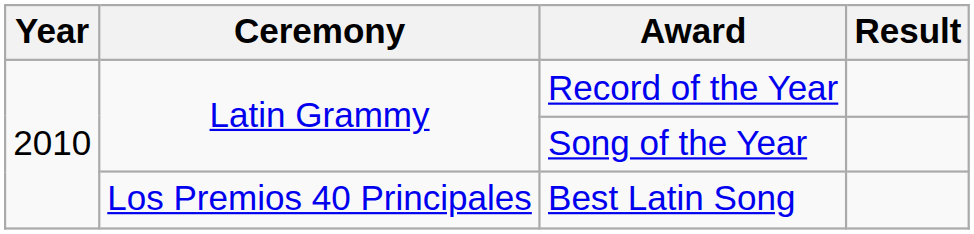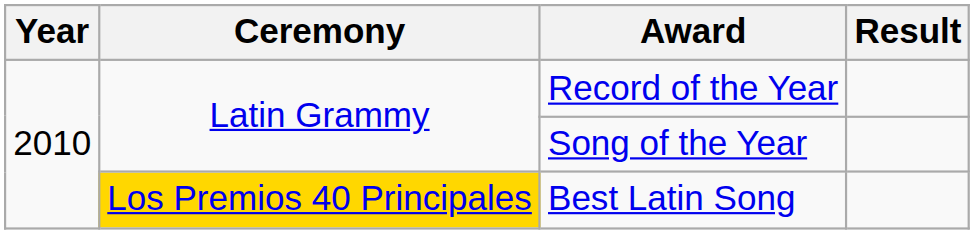Best Latin Song | Ceremony: no background -> gold background
